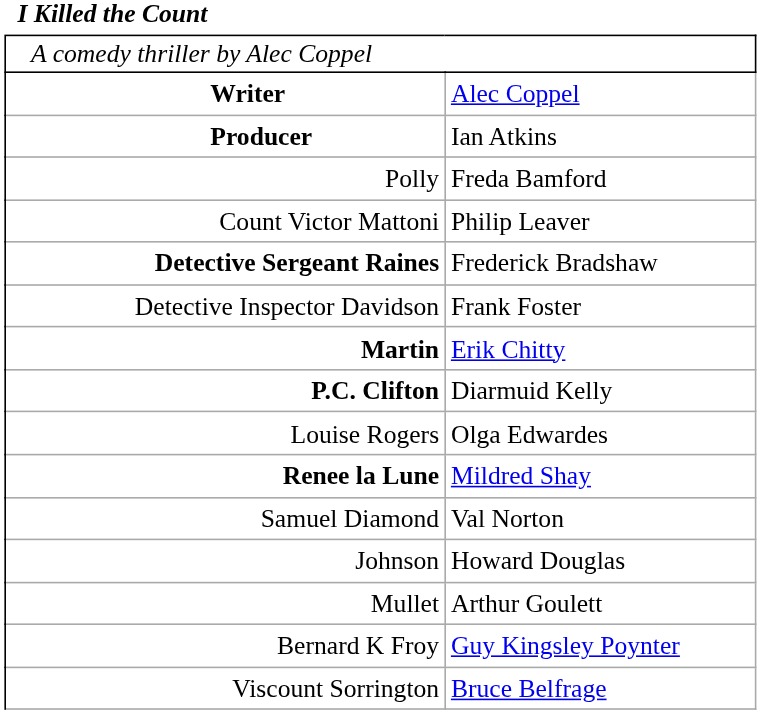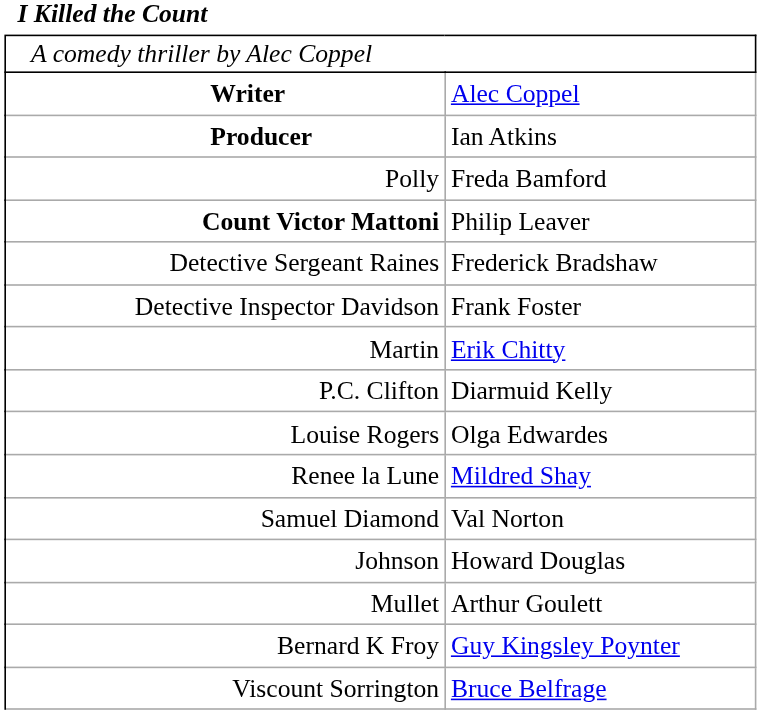Count Victor Mattoni | column 2: normal -> bold
Detective Sergeant Raines | column 2: bold -> normal
Martin | column 2: bold -> normal
P.C. Clifton | column 2: bold -> normal
Renee la Lune | column 2: bold -> normal
